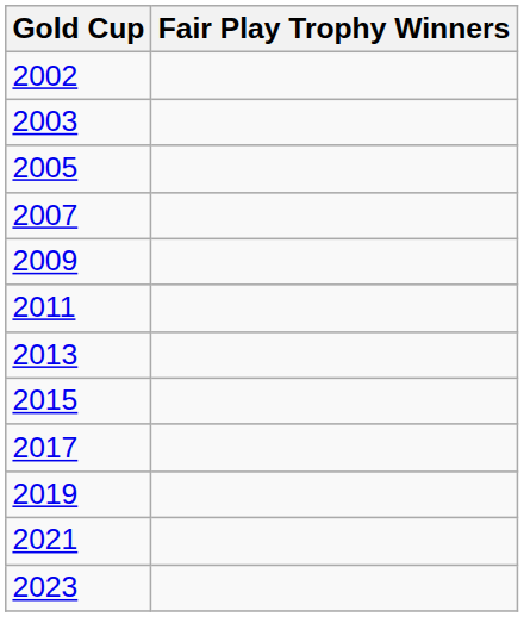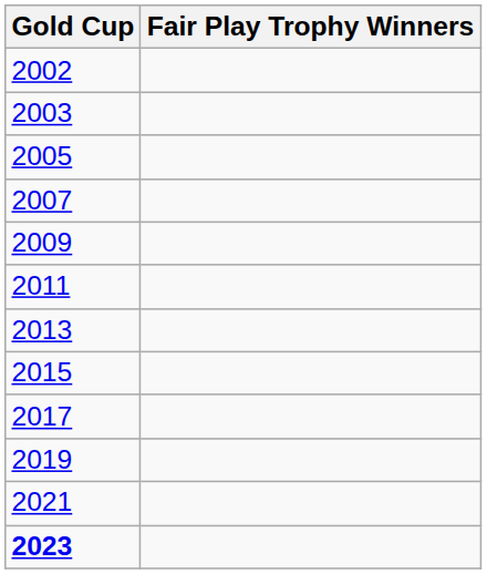2023 | Gold Cup: normal -> bold
